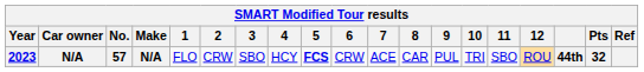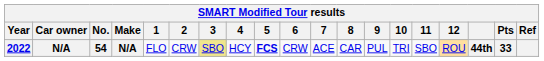row 3 | Year: 2023 -> 2022
row 3 | No.: 57 -> 54
row 3 | 3: no background -> khaki background
row 3 | Pts: 32 -> 33
